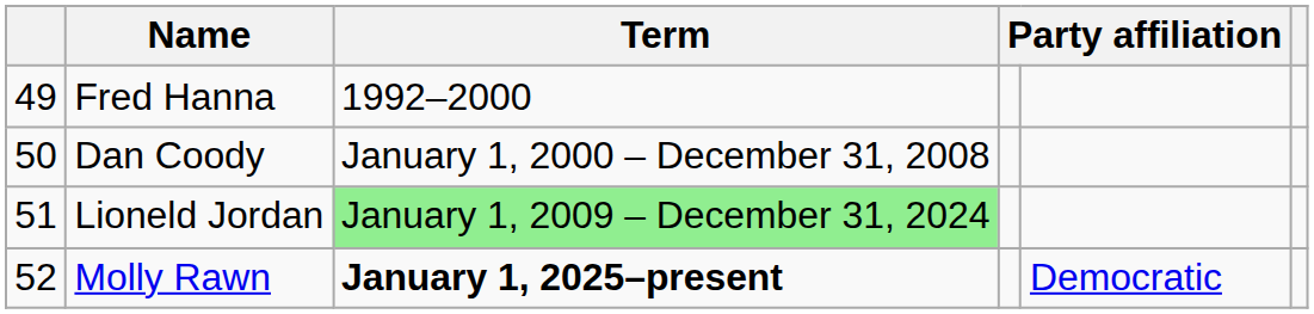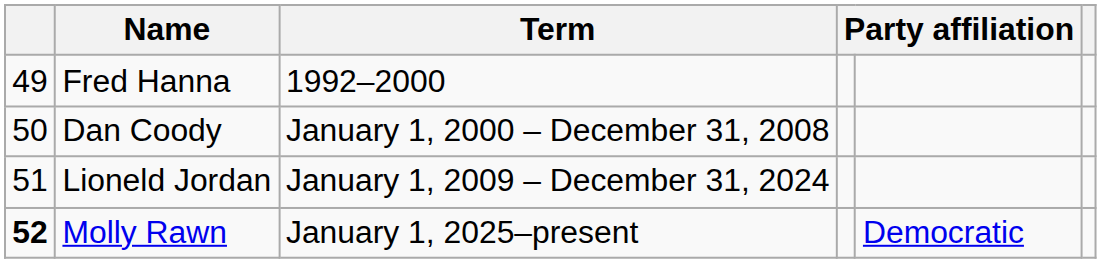Lioneld Jordan | Term: lightgreen background -> no background
Molly Rawn | column 1: normal -> bold
Molly Rawn | Term: bold -> normal
